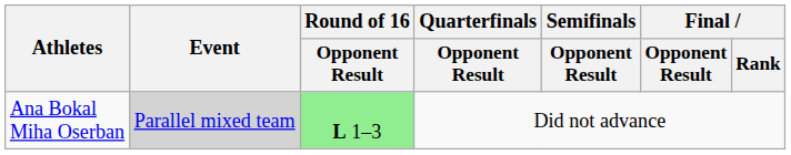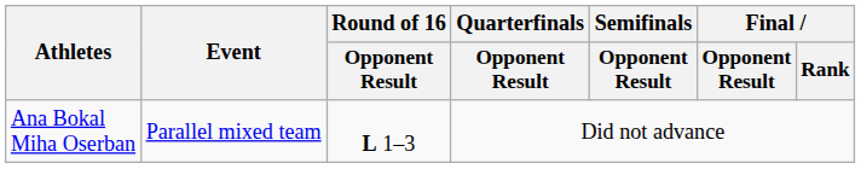Ana Bokal Miha Oserban | Event: lightgrey background -> no background
Ana Bokal Miha Oserban | Round of 16 / Opponent Result: lightgreen background -> no background
